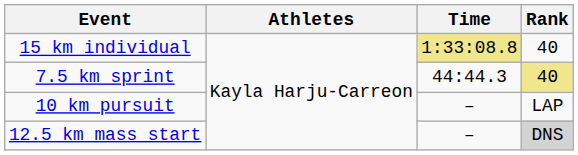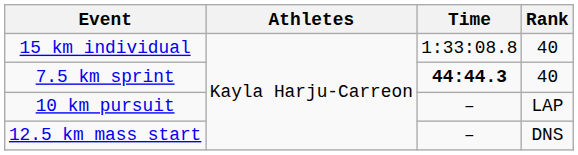15 km individual | Time: khaki background -> no background
7.5 km sprint | Time: normal -> bold
7.5 km sprint | Rank: khaki background -> no background
12.5 km mass start | Rank: lightgrey background -> no background
